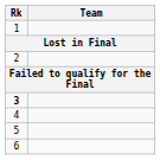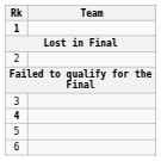1 | Rk: normal -> bold
3 | Rk: bold -> normal
4 | Rk: normal -> bold
